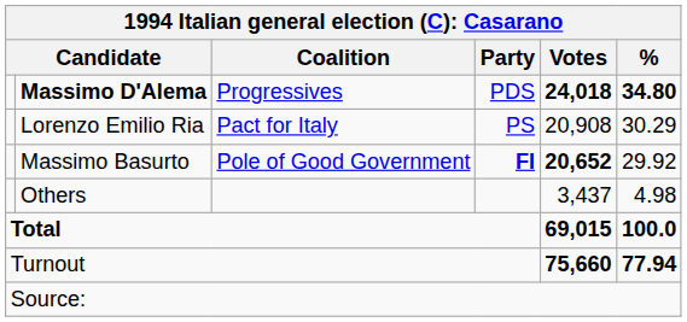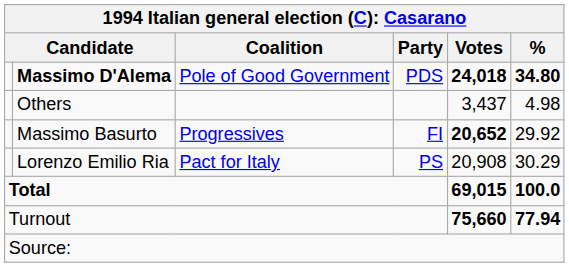Massimo D'Alema | Coalition: Progressives -> Pole of Good Government
rows swapped: Lorenzo Emilio Ria <-> Others
Massimo Basurto | Coalition: Pole of Good Government -> Progressives
Massimo Basurto | Party: bold -> normal
